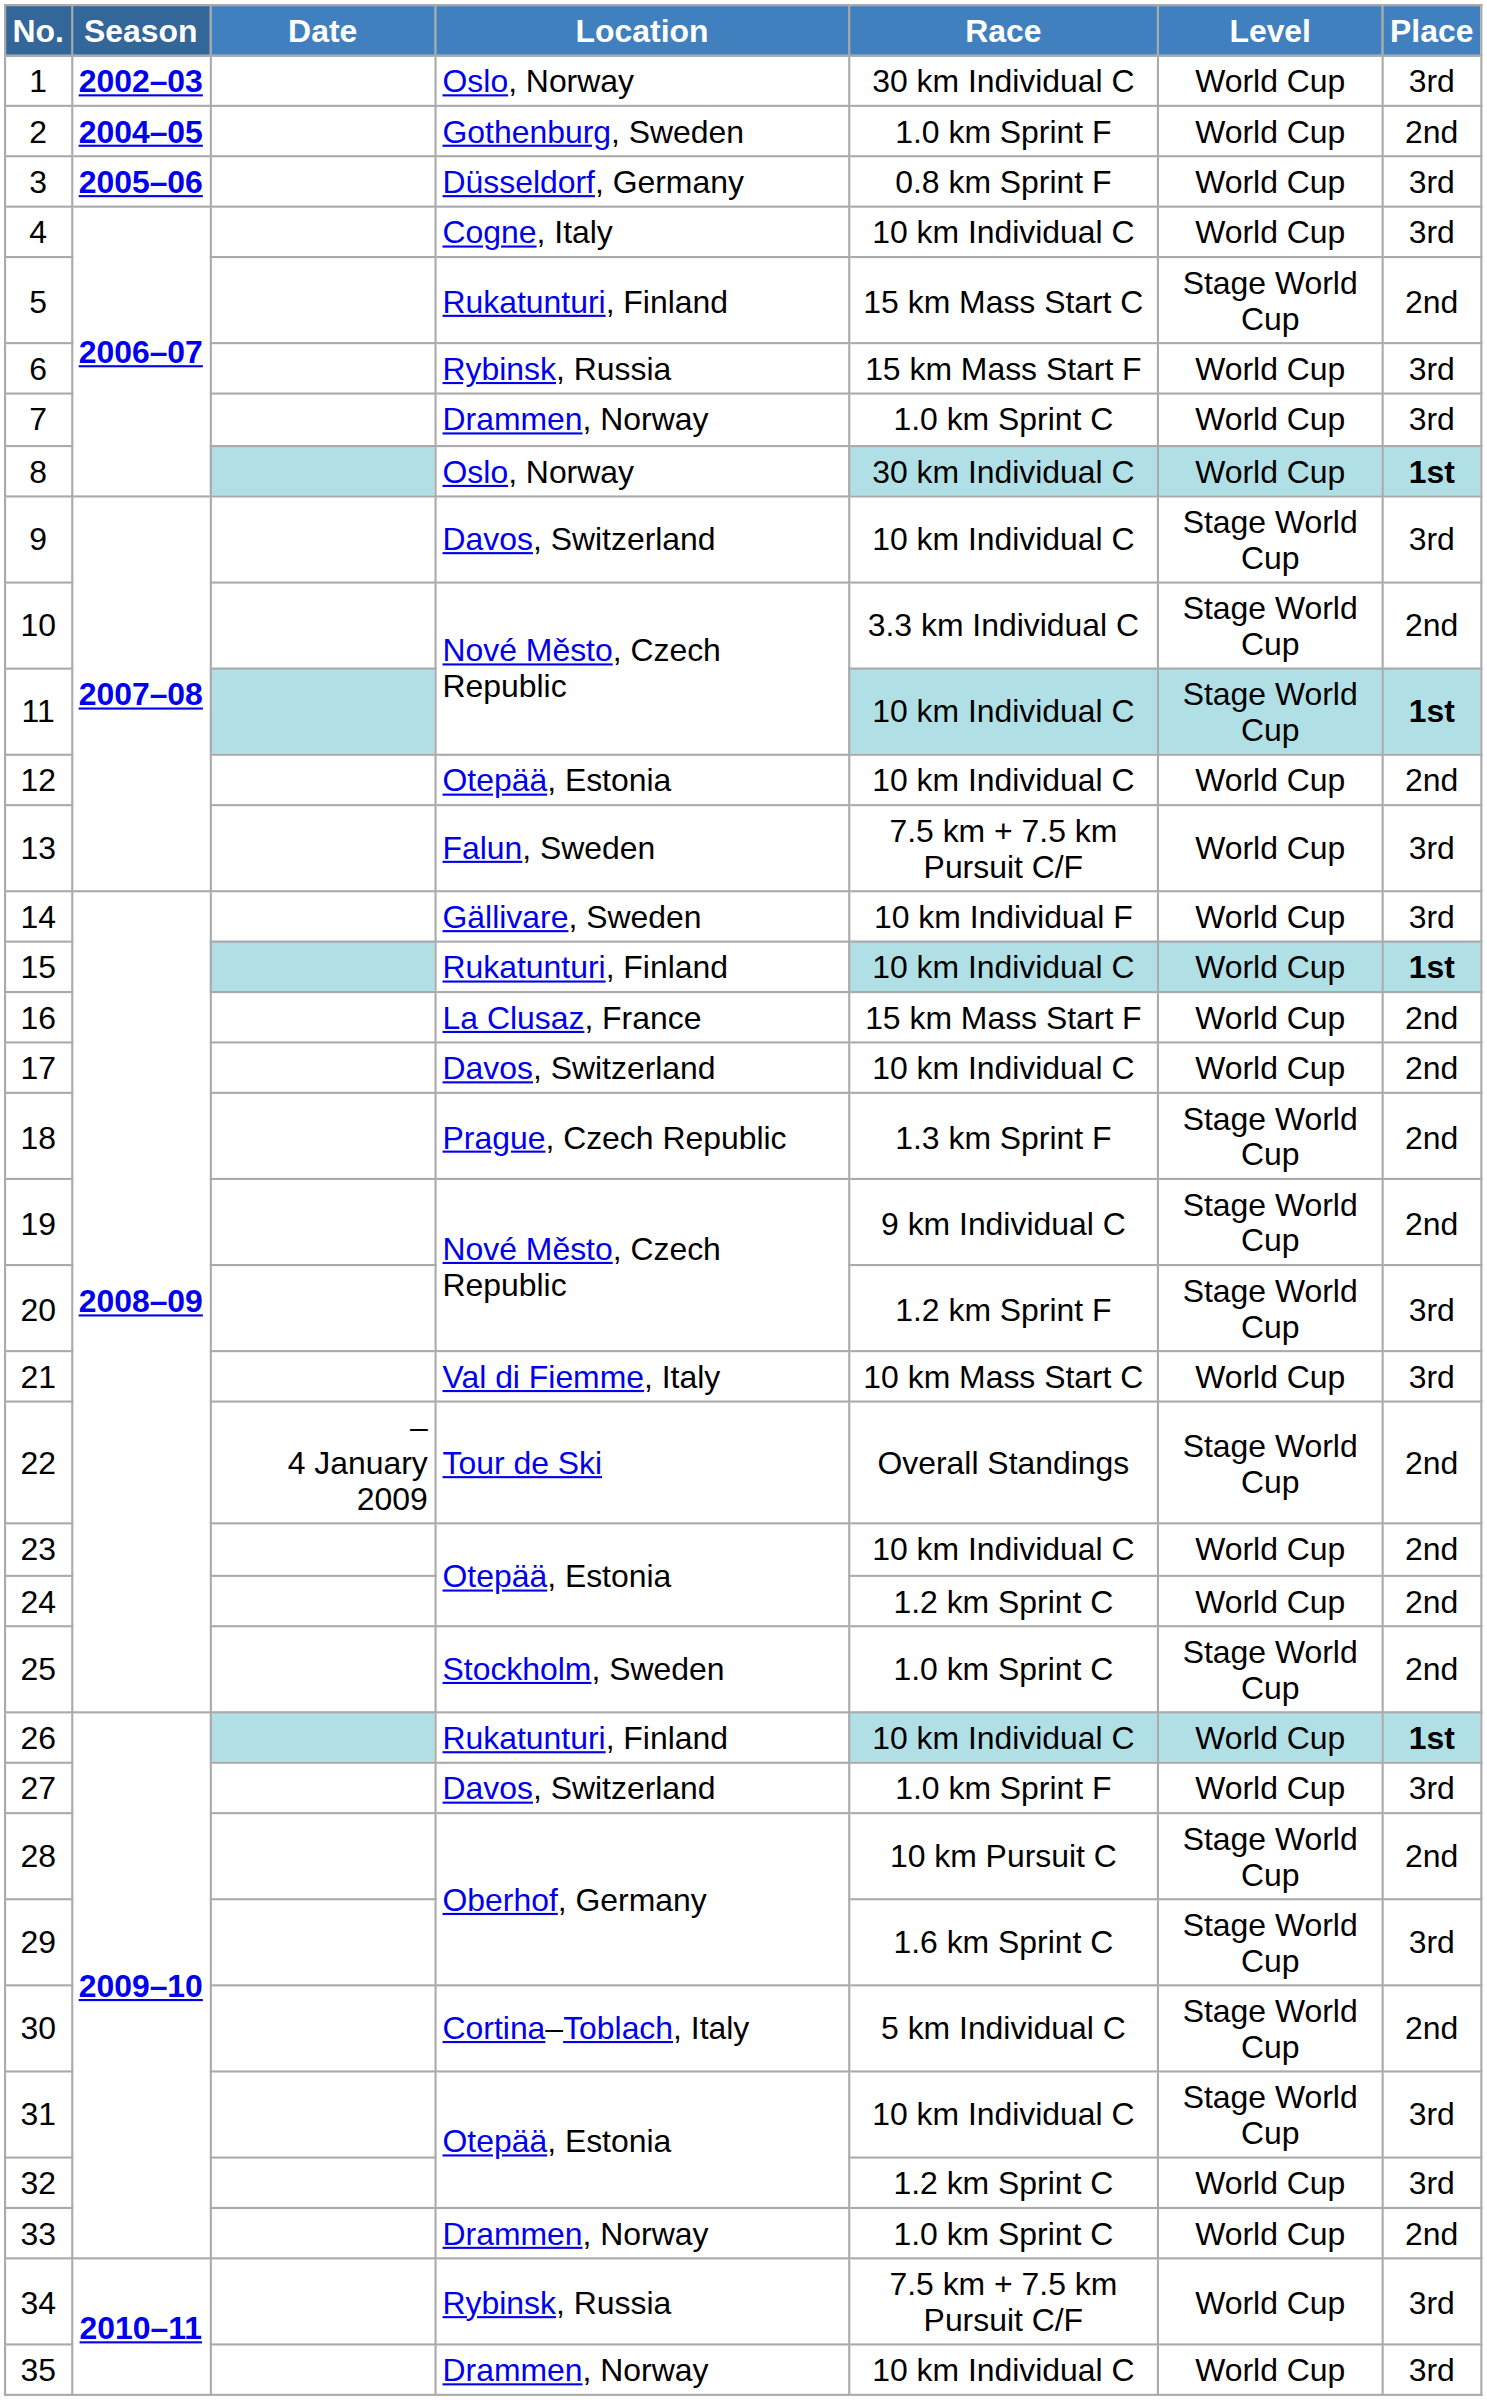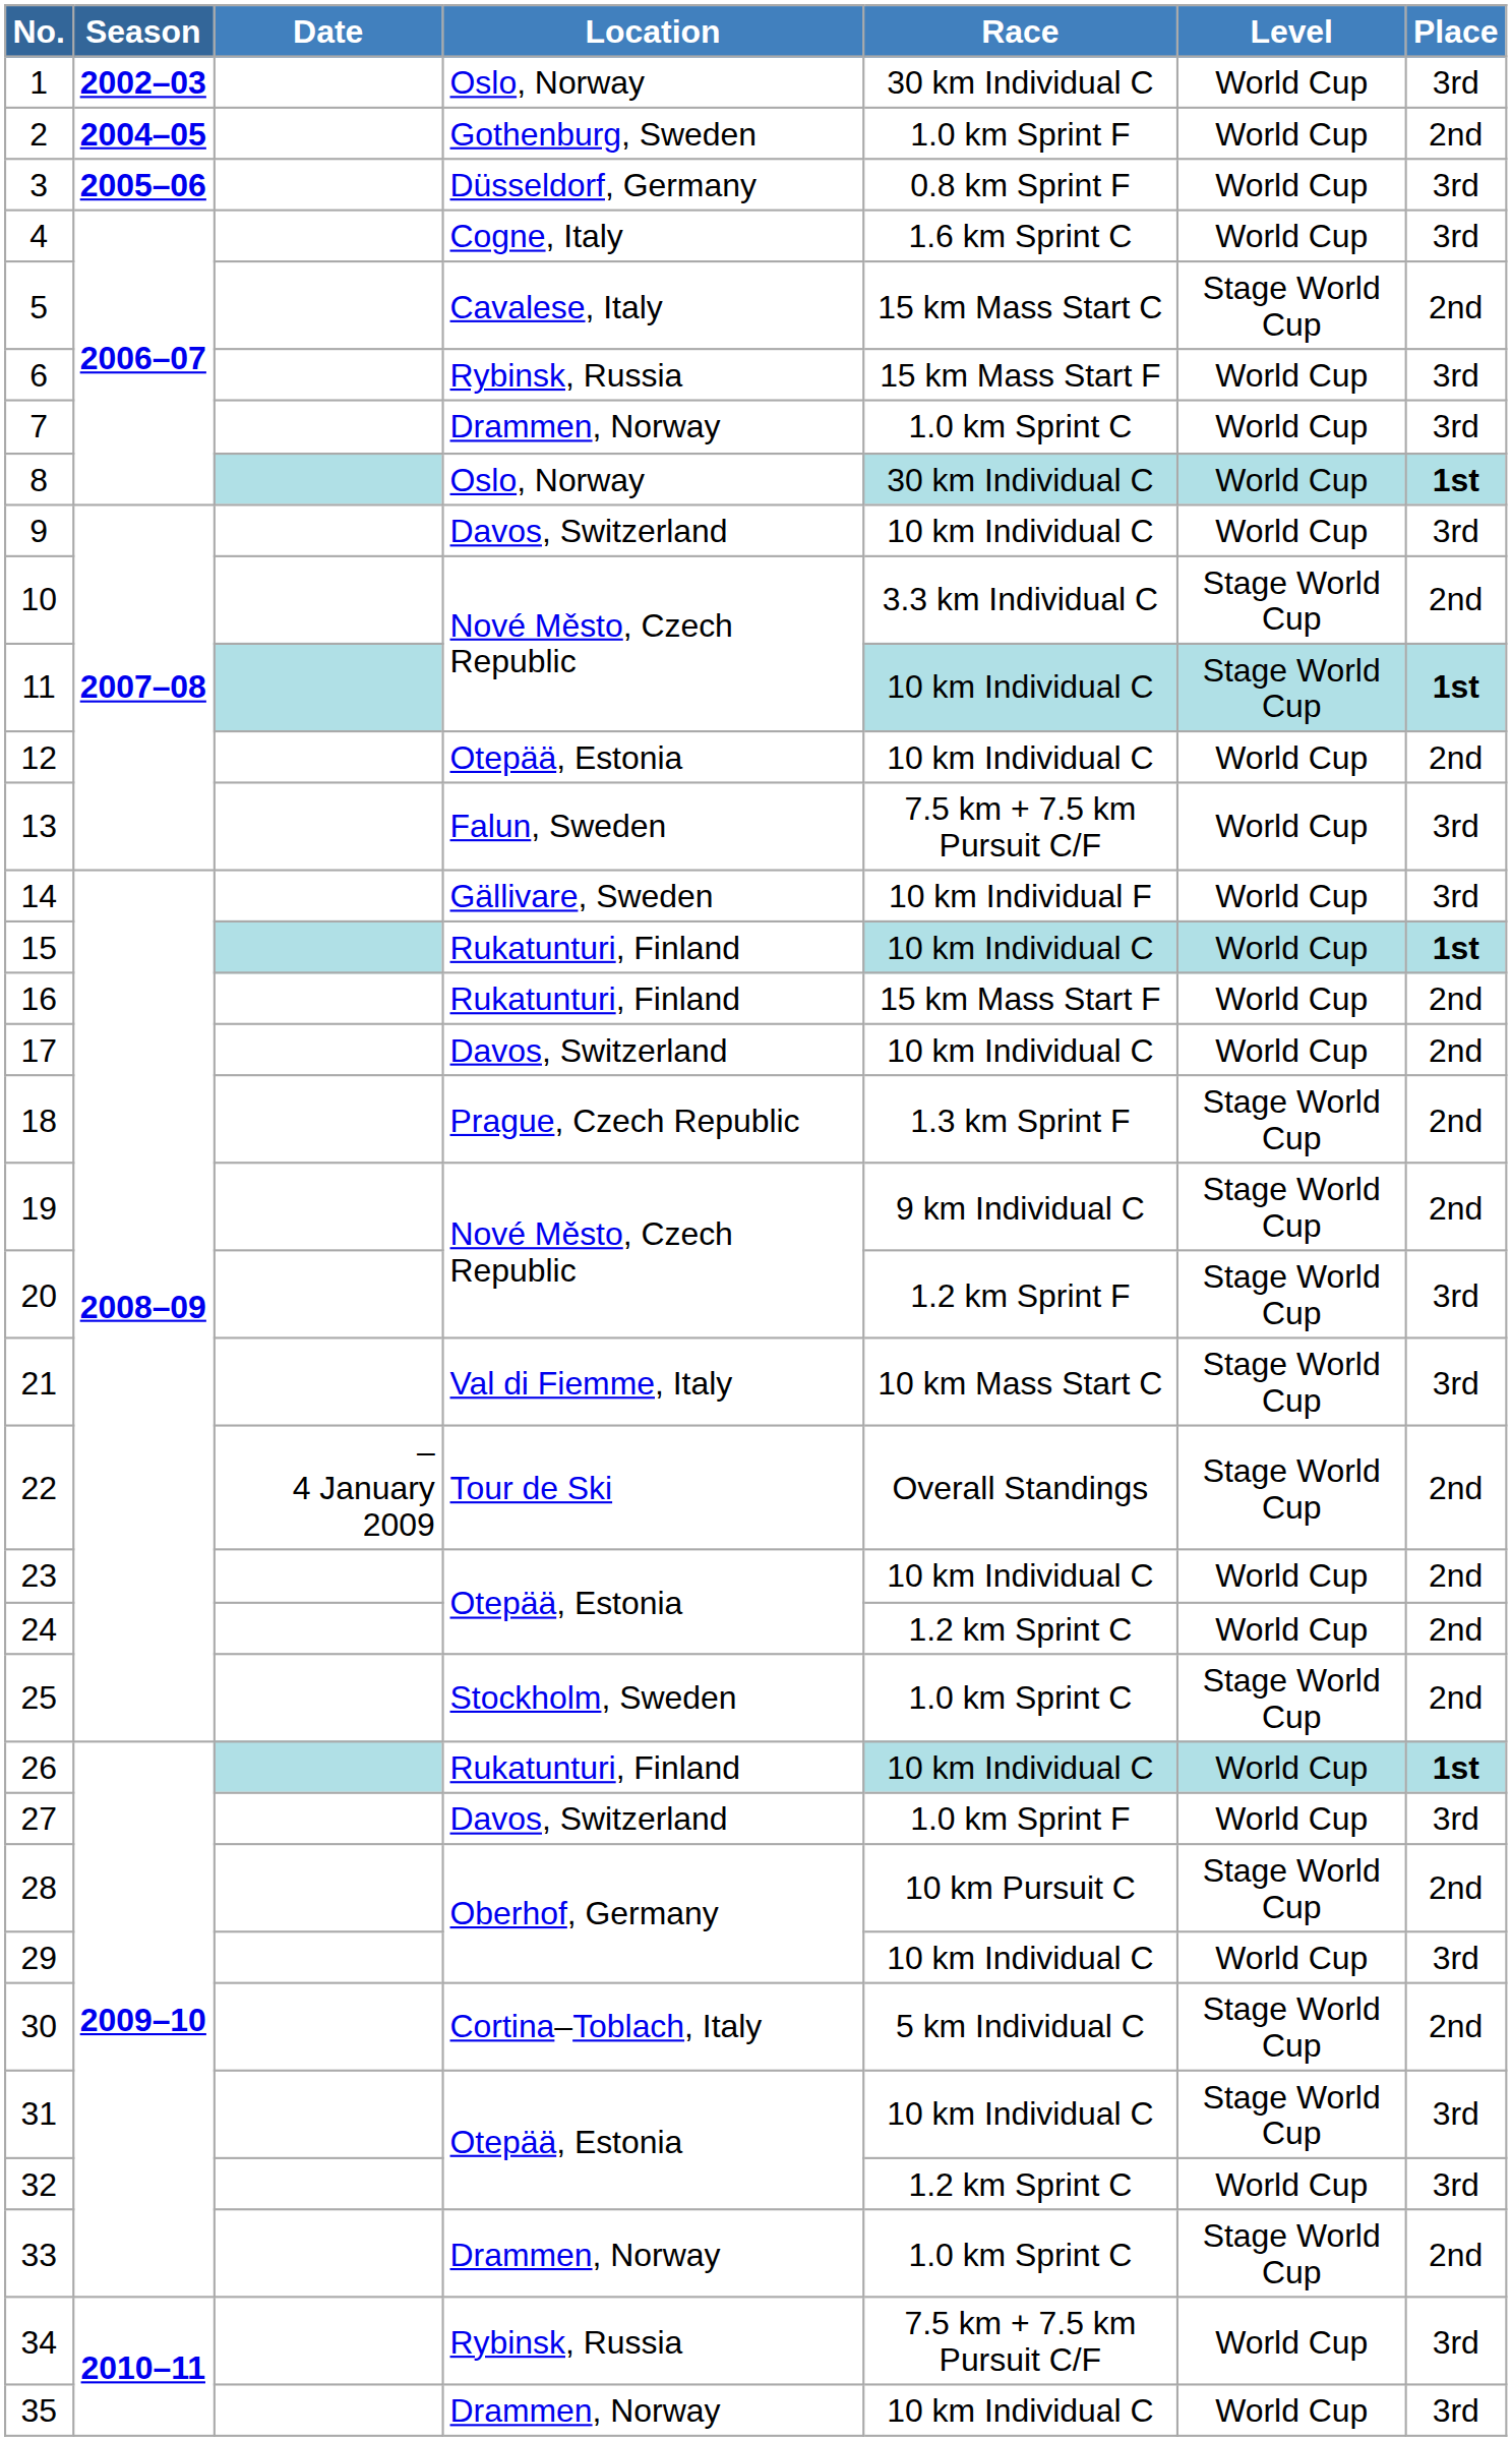4 | Race: 10 km Individual C -> 1.6 km Sprint C
5 | Location: Rukatunturi, Finland -> Cavalese, Italy
9 | Level: Stage World Cup -> World Cup
16 | Location: La Clusaz, France -> Rukatunturi, Finland
21 | Level: World Cup -> Stage World Cup
29 | Race: 1.6 km Sprint C -> 10 km Individual C
29 | Level: Stage World Cup -> World Cup
33 | Level: World Cup -> Stage World Cup
